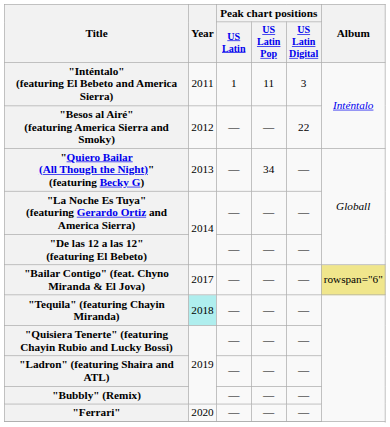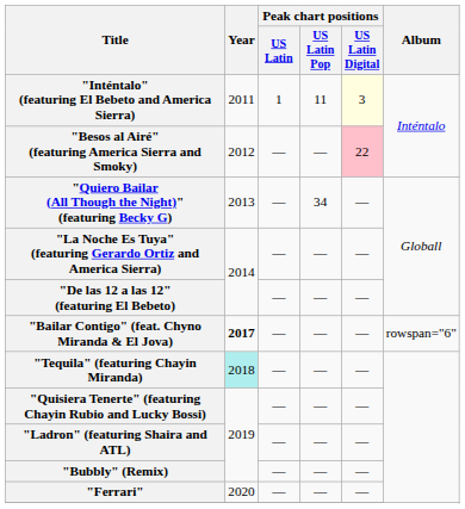"Inténtalo" (featuring El Bebeto and America Sierra) | Peak chart positions / US Latin Digital: no background -> lightyellow background
"Besos al Airé" (featuring America Sierra and Smoky) | Peak chart positions / US Latin Digital: no background -> pink background
"Bailar Contigo" (feat. Chyno Miranda & El Jova) | Year: normal -> bold
"Bailar Contigo" (feat. Chyno Miranda & El Jova) | Album: khaki background -> no background
